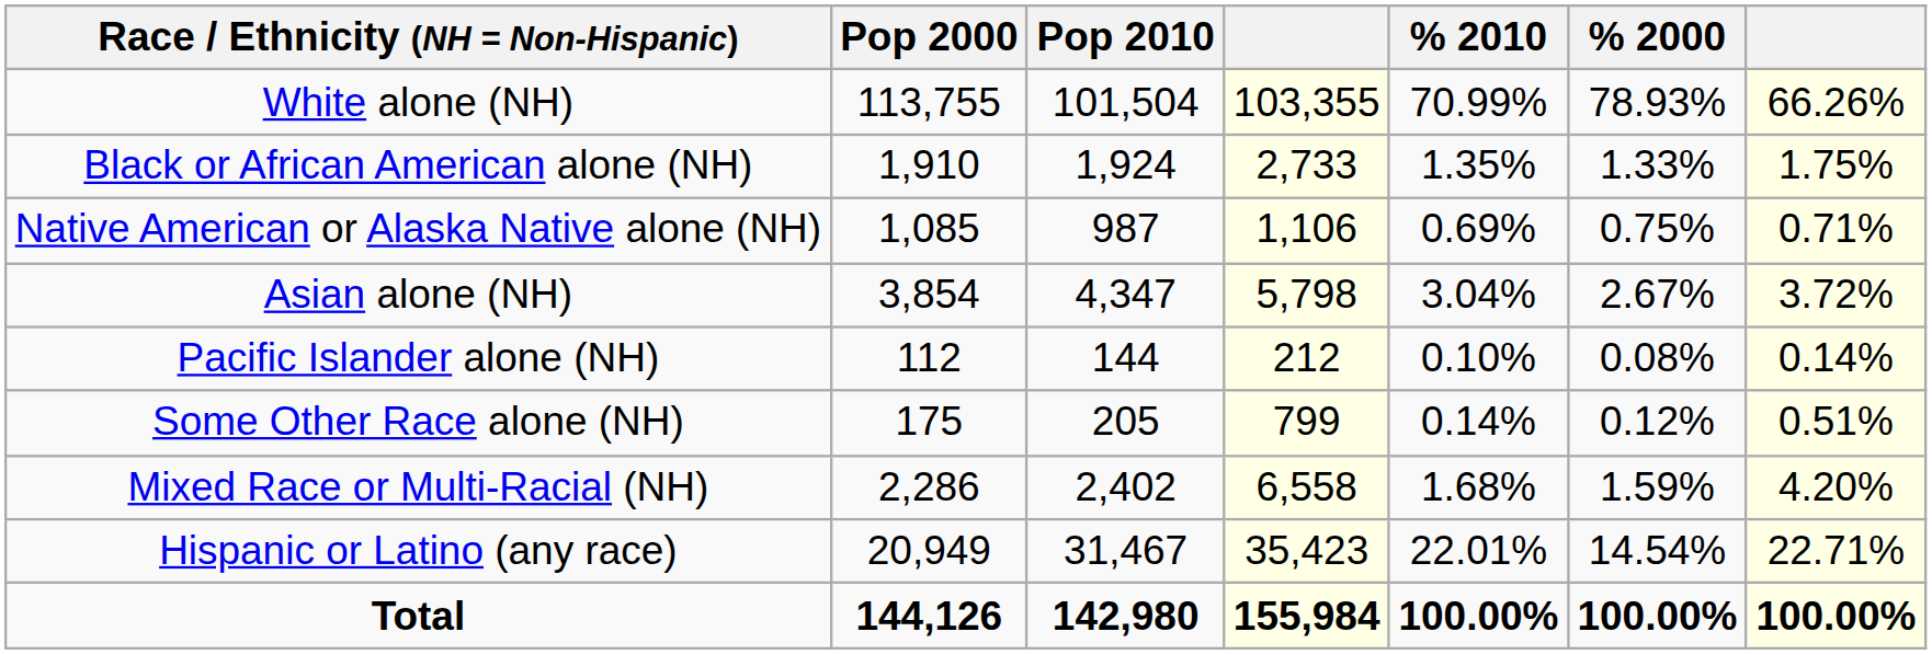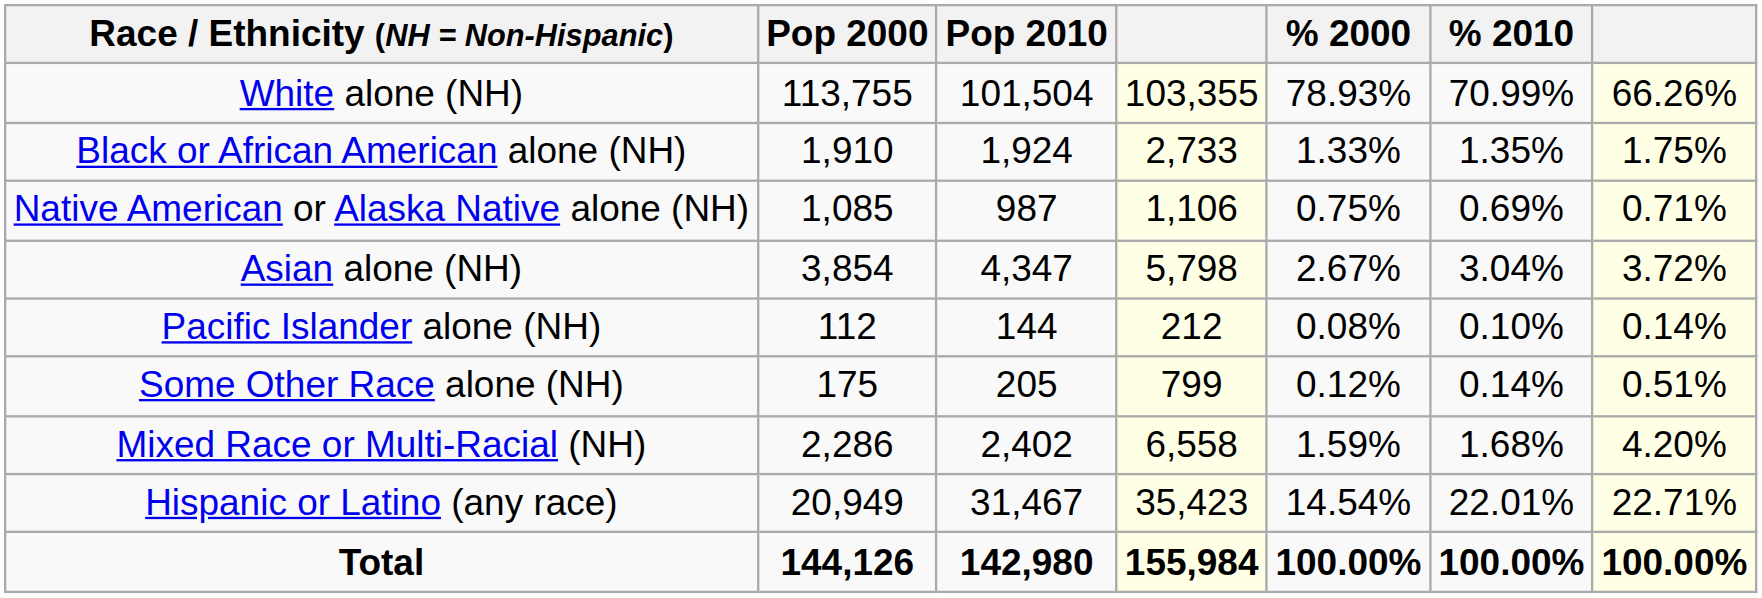columns swapped: % 2000 <-> % 2010
